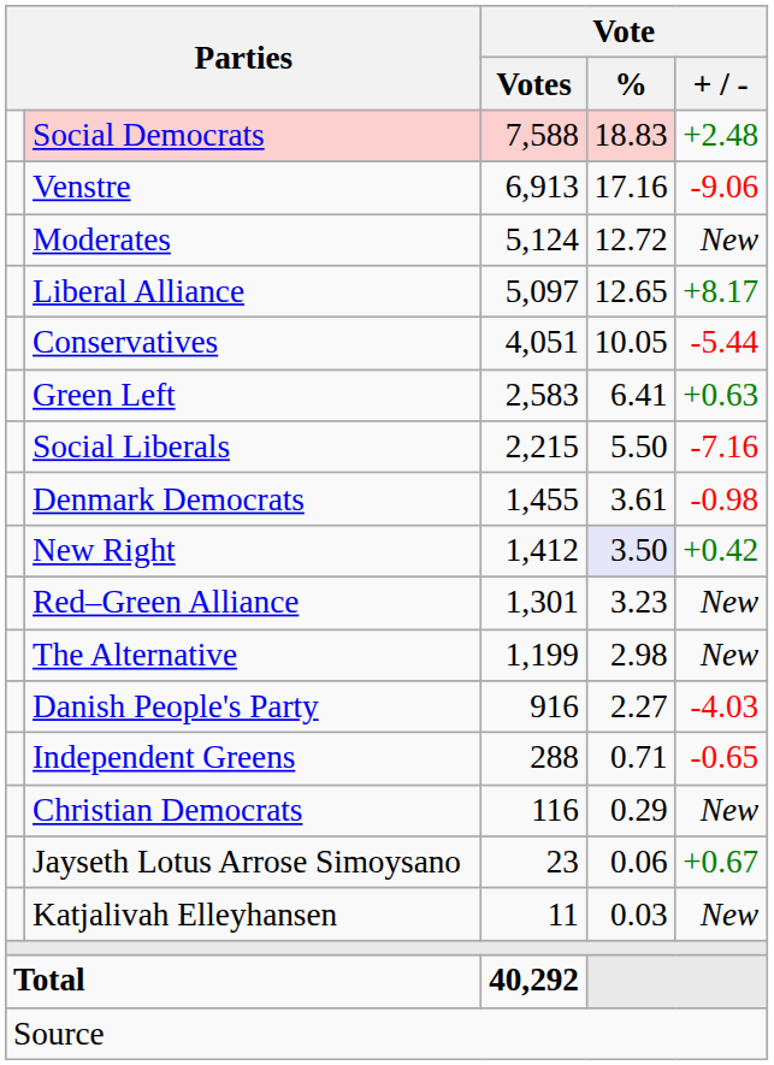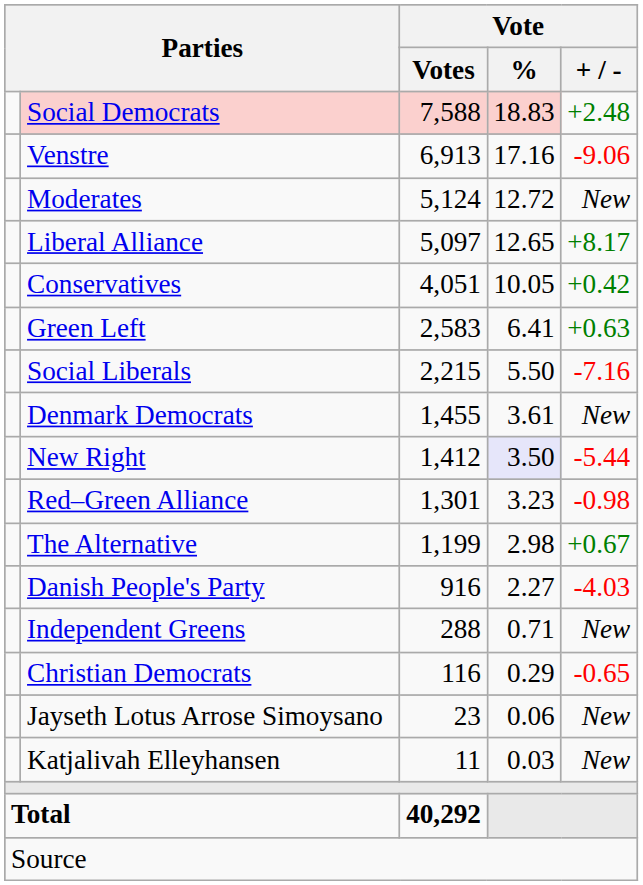Conservatives | Vote / + / -: -5.44 -> +0.42
Denmark Democrats | Vote / + / -: -0.98 -> New
New Right | Vote / + / -: +0.42 -> -5.44
Red–Green Alliance | Vote / + / -: New -> -0.98
The Alternative | Vote / + / -: New -> +0.67
Independent Greens | Vote / + / -: -0.65 -> New
Christian Democrats | Vote / + / -: New -> -0.65
Jayseth Lotus Arrose Simoysano | Vote / + / -: +0.67 -> New
